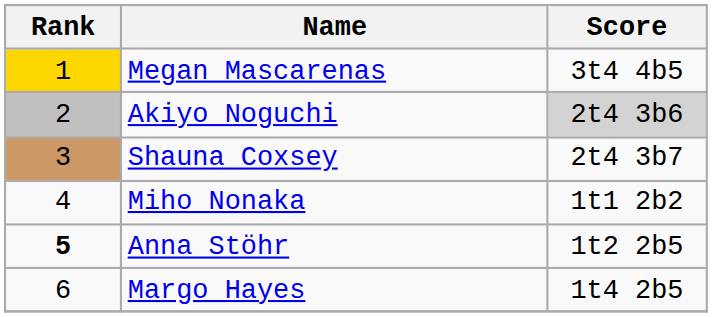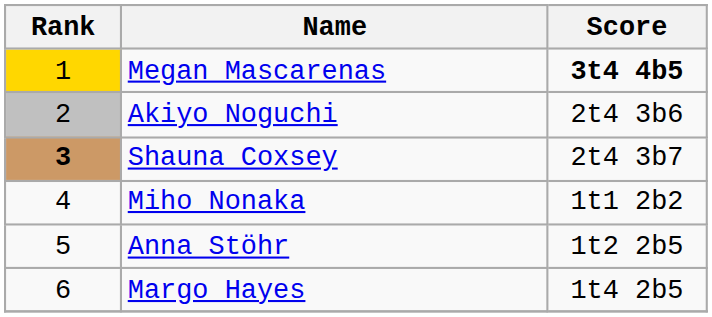Megan Mascarenas | Score: normal -> bold
Akiyo Noguchi | Score: lightgrey background -> no background
Shauna Coxsey | Rank: normal -> bold
Anna Stöhr | Rank: bold -> normal
